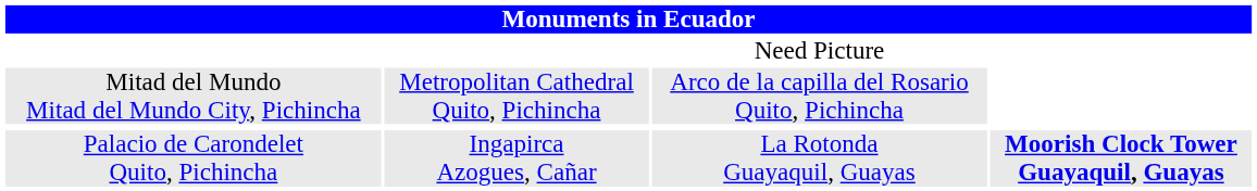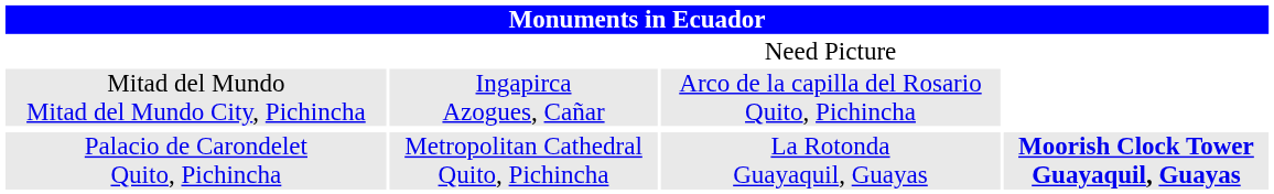Arco de la capilla del Rosario Quito, Pichincha | column 2: Metropolitan Cathedral Quito, Pichincha -> Ingapirca Azogues, Cañar
La Rotonda Guayaquil, Guayas | column 2: Ingapirca Azogues, Cañar -> Metropolitan Cathedral Quito, Pichincha
